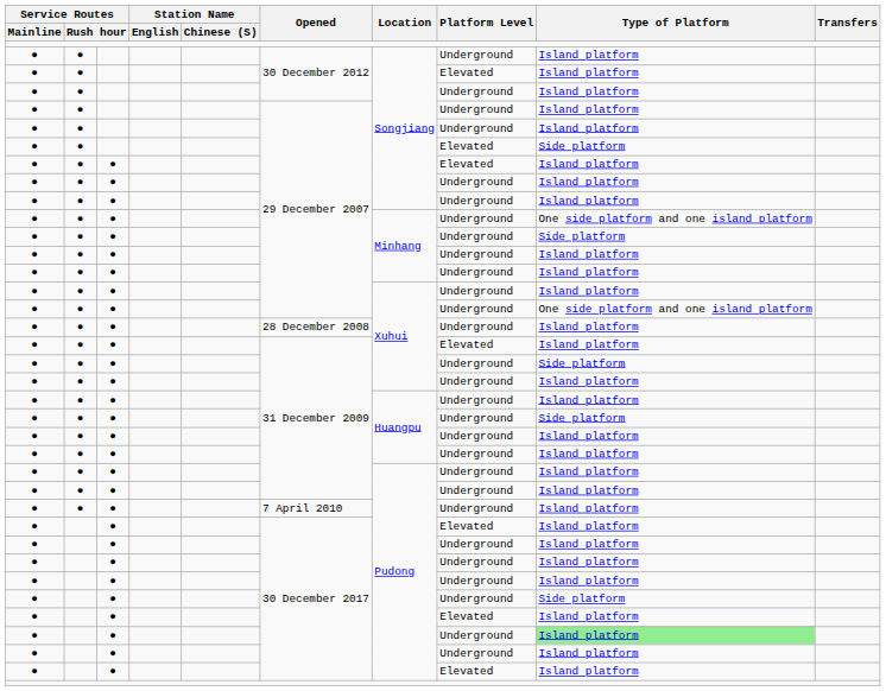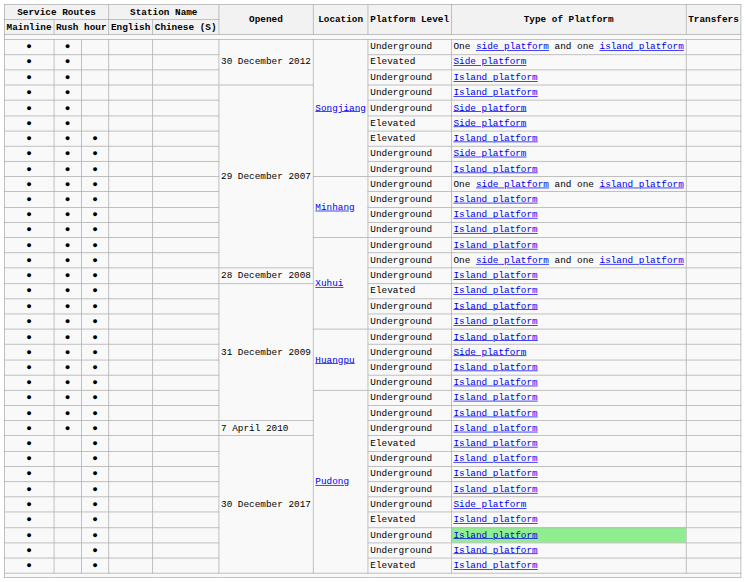row 4 | Type of Platform: Island platform -> One side platform and one island platform
row 5 | Type of Platform: Island platform -> Side platform
row 8 | Type of Platform: Island platform -> Side platform
row 11 | Type of Platform: Island platform -> Side platform
row 14 | Type of Platform: Side platform -> Island platform
row 21 | Type of Platform: Side platform -> Island platform
